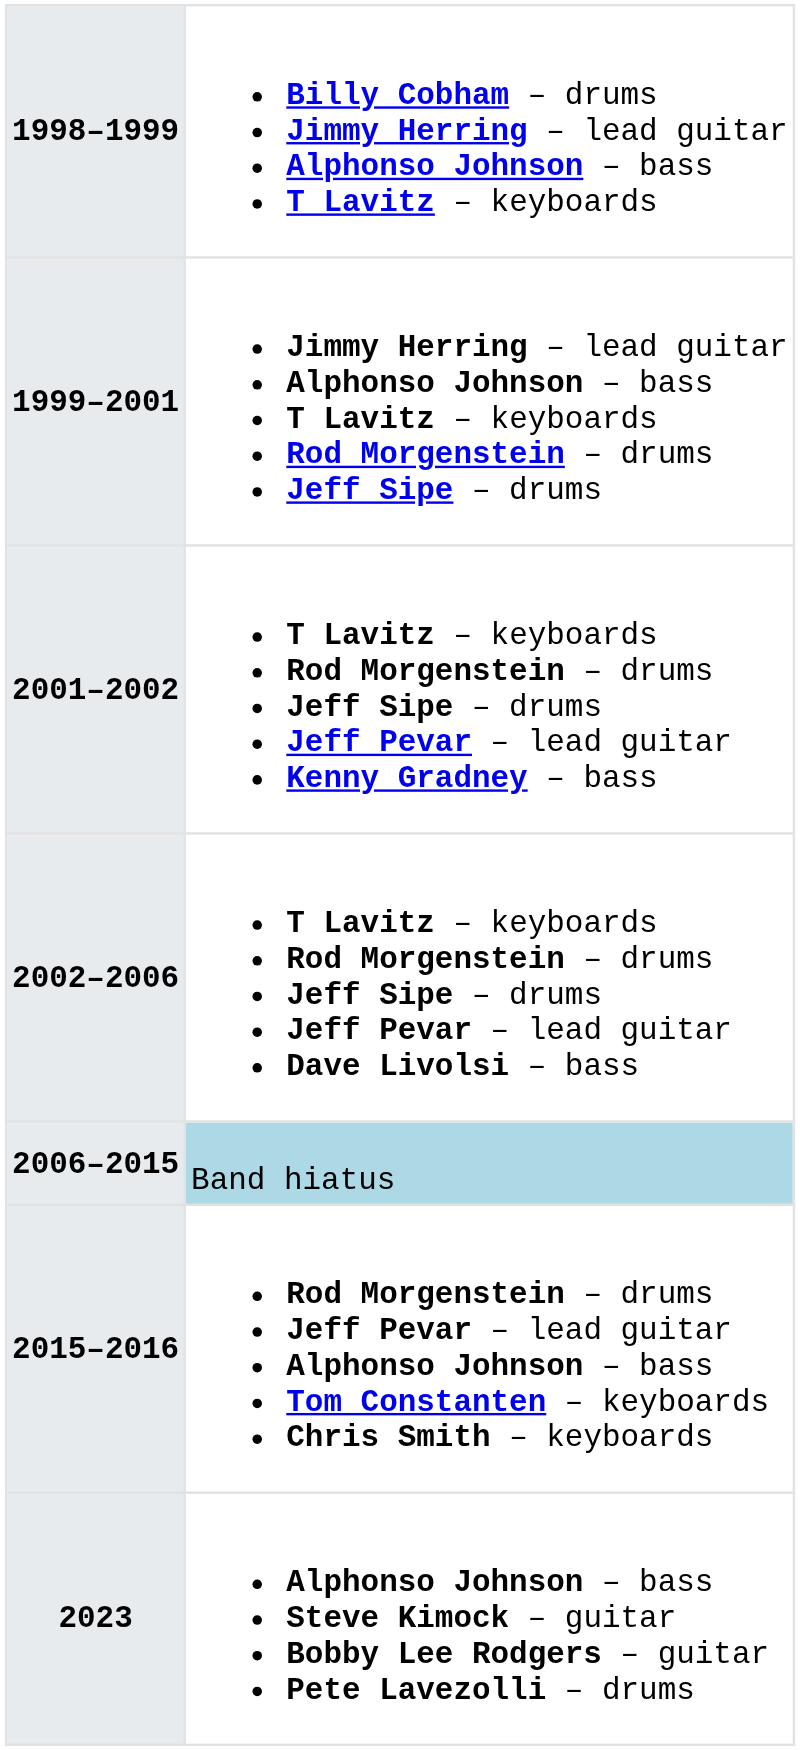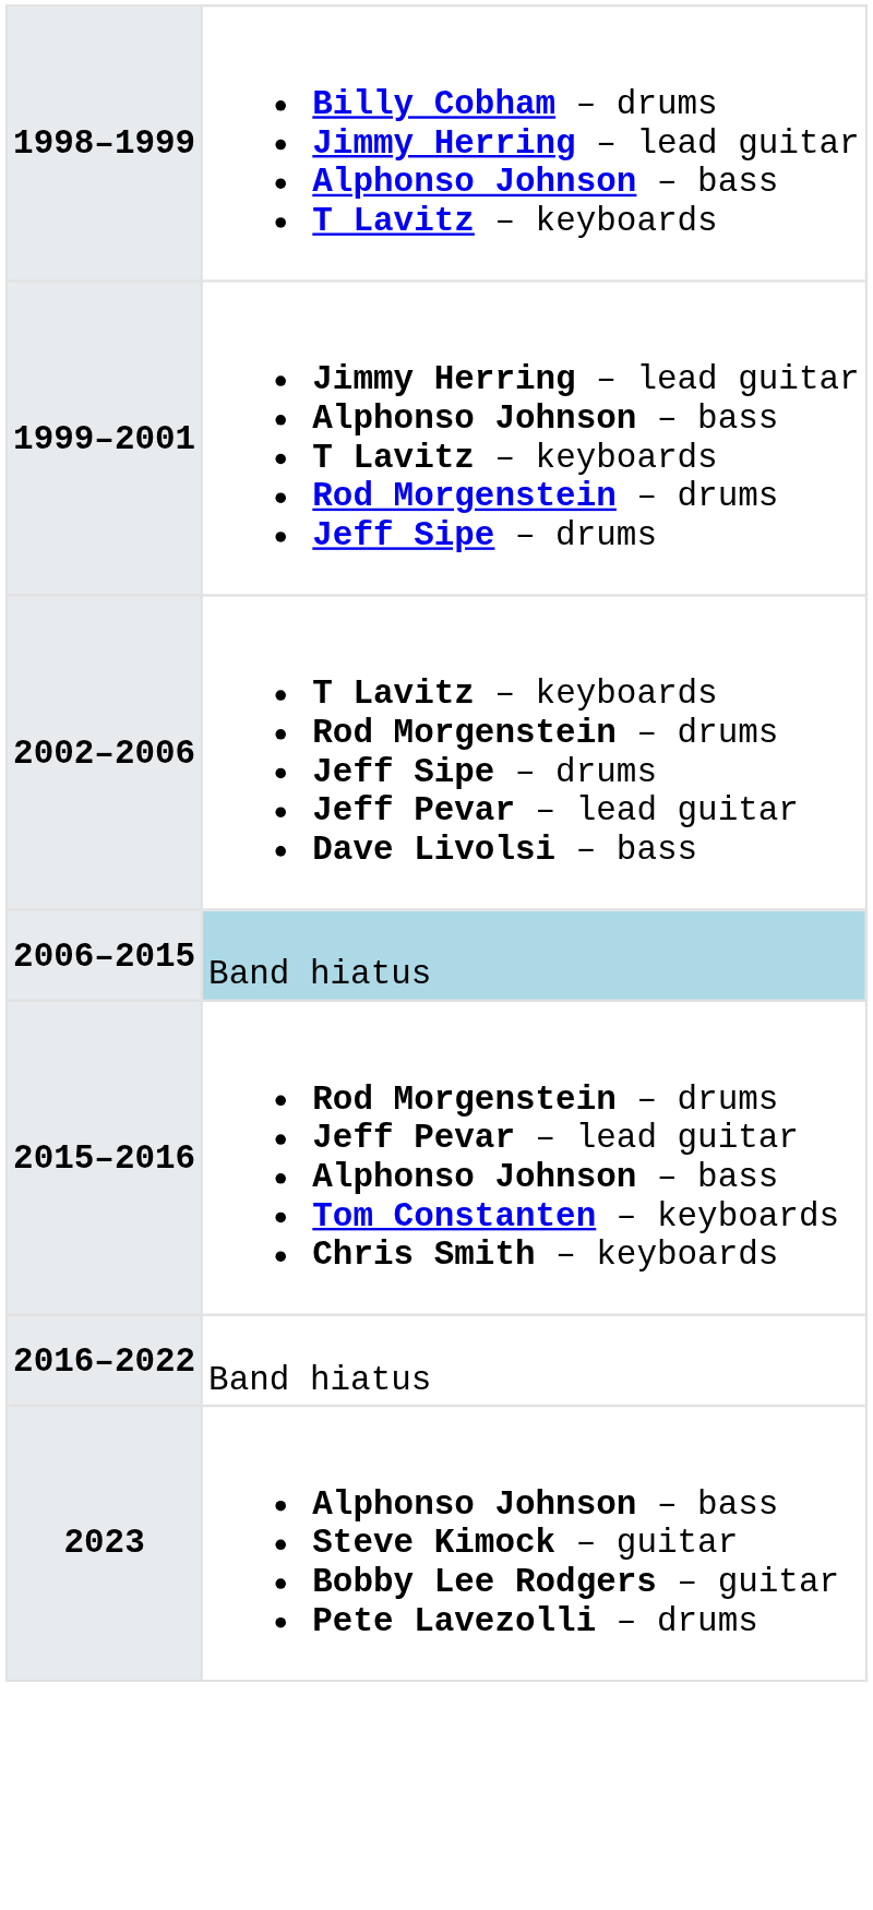- row: 2001–2002 | T Lavitz – keyboards Rod Morgenstein – drums Jeff Sipe – drums Jeff Pevar – lead guitar Kenny Gradney – bass
+ row: 2016–2022 | Band hiatus
